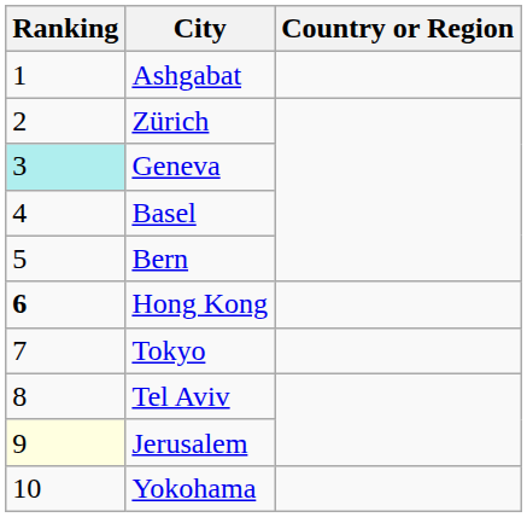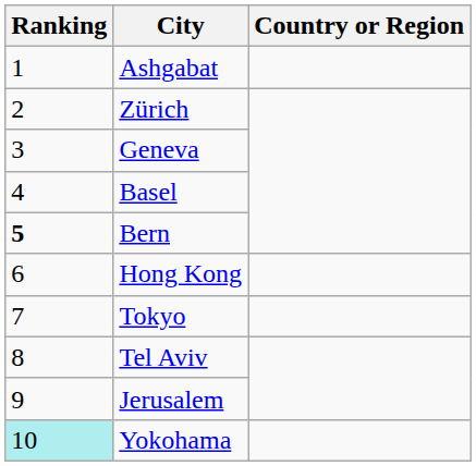Geneva | Ranking: paleturquoise background -> no background
Bern | Ranking: normal -> bold
Hong Kong | Ranking: bold -> normal
Jerusalem | Ranking: lightyellow background -> no background
Yokohama | Ranking: no background -> paleturquoise background
